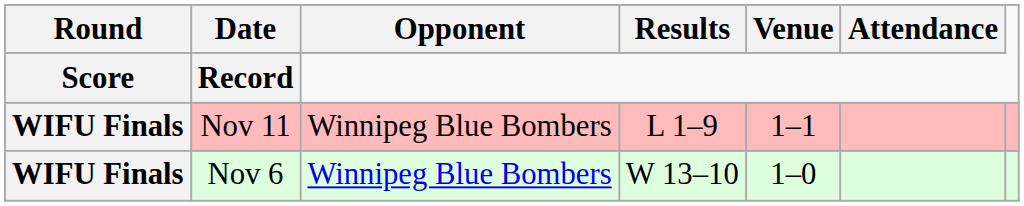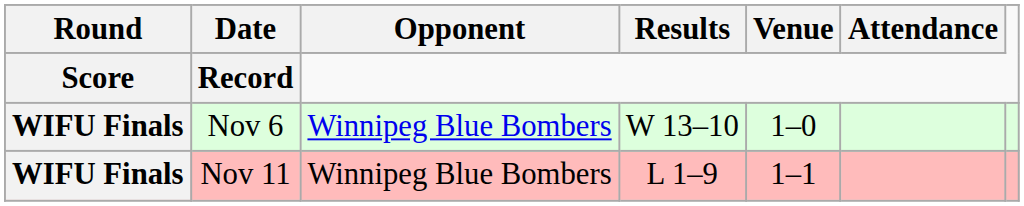rows swapped: Nov 6 <-> Nov 11
